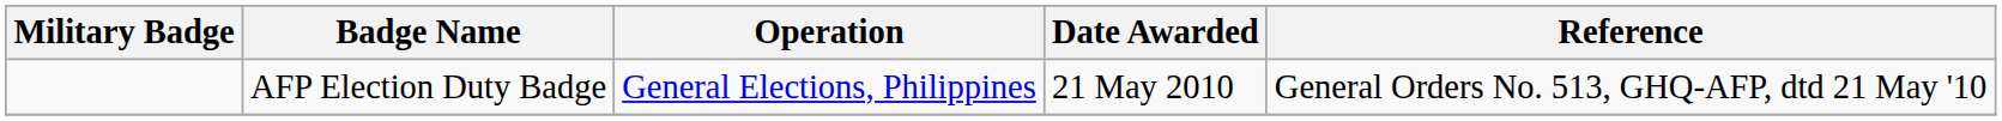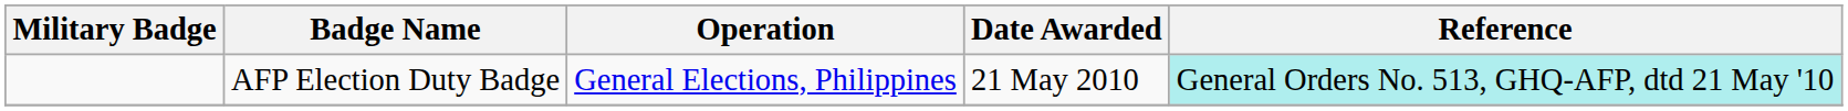AFP Election Duty Badge | Reference: no background -> paleturquoise background
